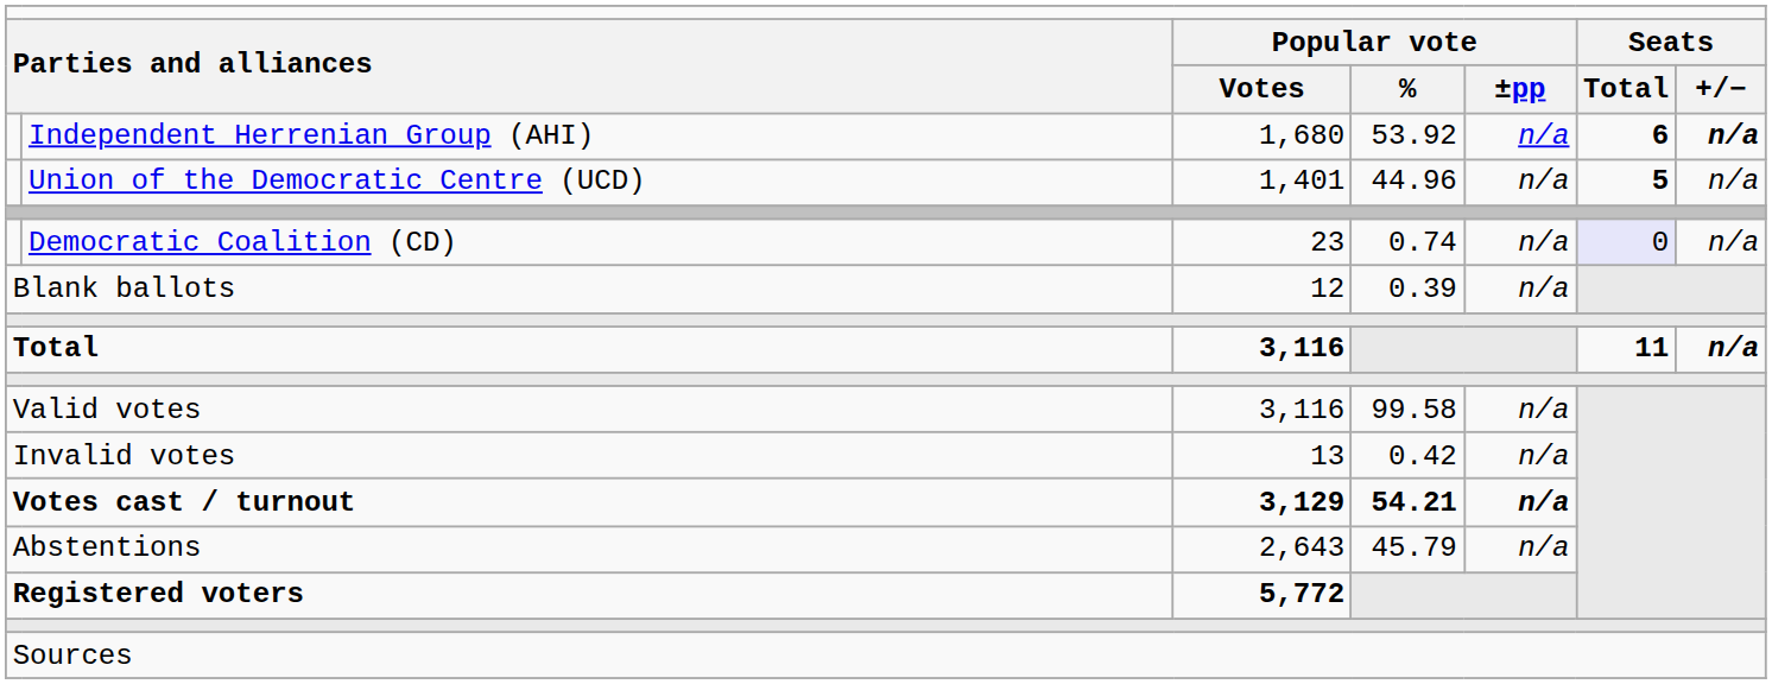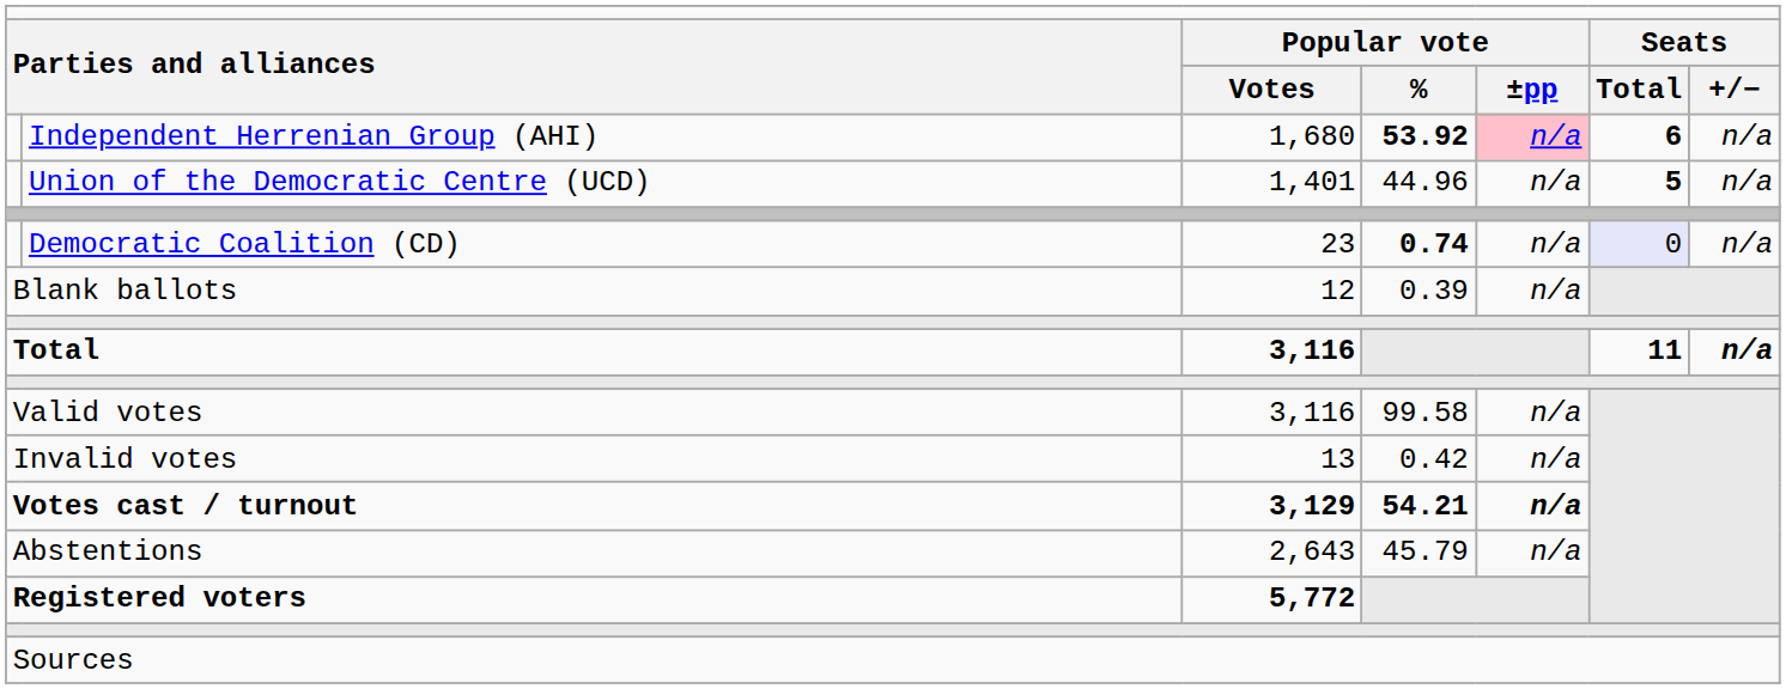Independent Herrenian Group (AHI) | column 4: normal -> bold
Independent Herrenian Group (AHI) | column 5: no background -> pink background
Independent Herrenian Group (AHI) | column 7: bold -> normal
Democratic Coalition (CD) | column 4: normal -> bold
